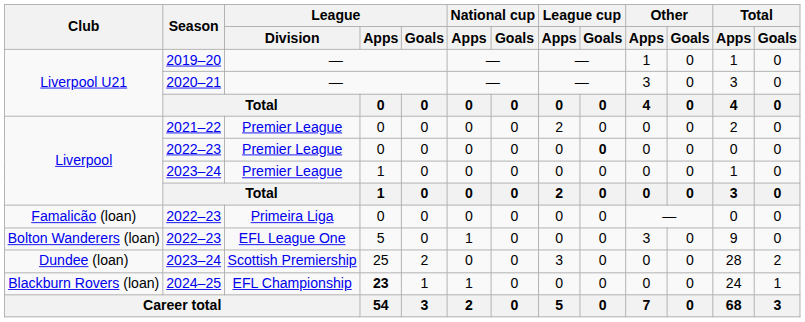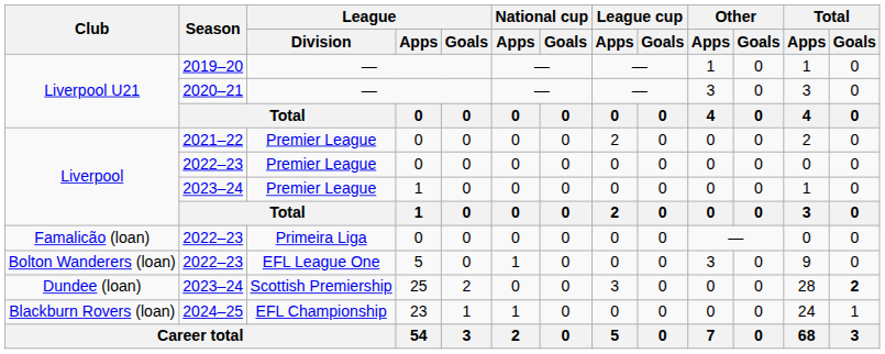Liverpool / 2022–23 | League cup / Goals: bold -> normal
Dundee (loan) | Total / Goals: normal -> bold
Blackburn Rovers (loan) | League / Apps: bold -> normal
